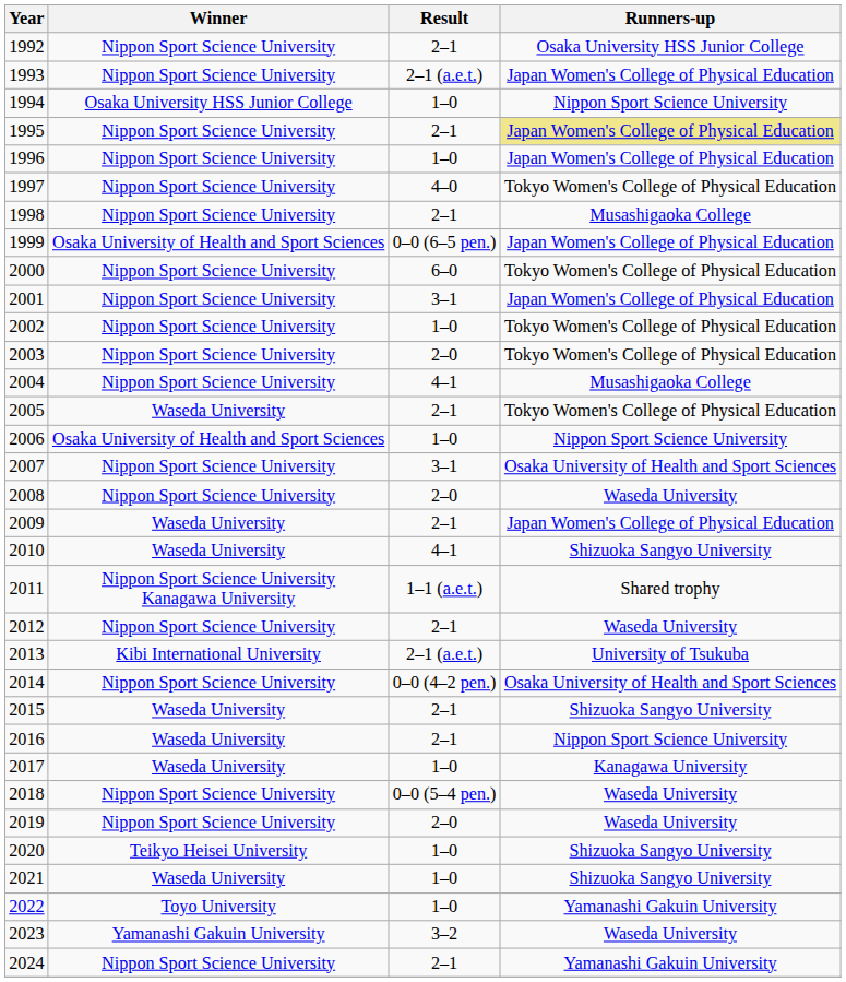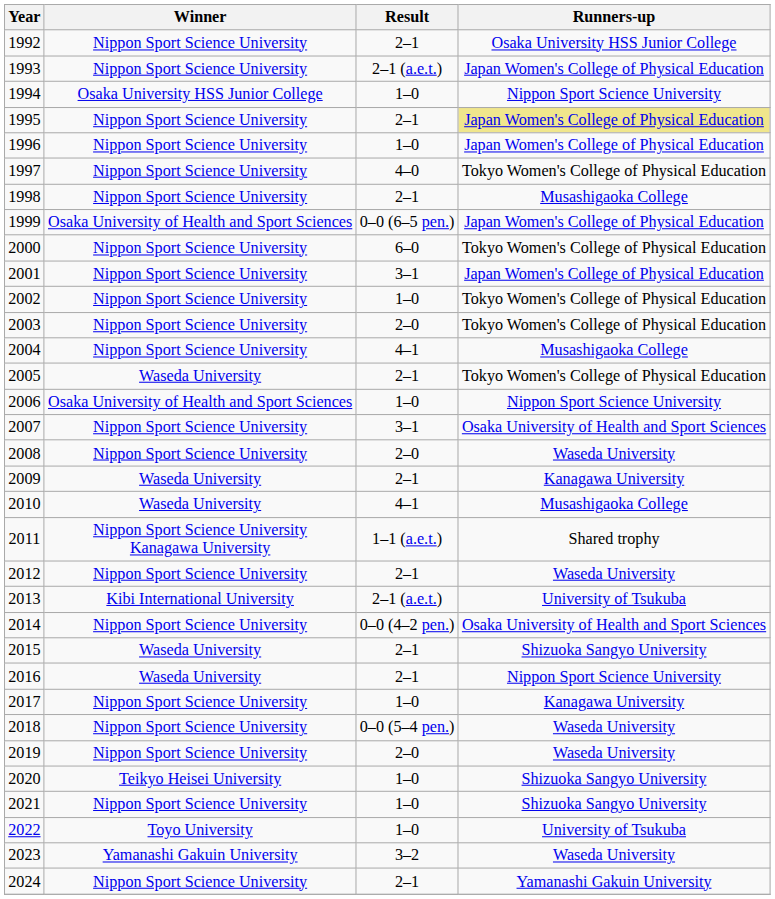2009 | Runners-up: Japan Women's College of Physical Education -> Kanagawa University
2010 | Runners-up: Shizuoka Sangyo University -> Musashigaoka College
2017 | Winner: Waseda University -> Nippon Sport Science University
2021 | Winner: Waseda University -> Nippon Sport Science University
2022 | Runners-up: Yamanashi Gakuin University -> University of Tsukuba
